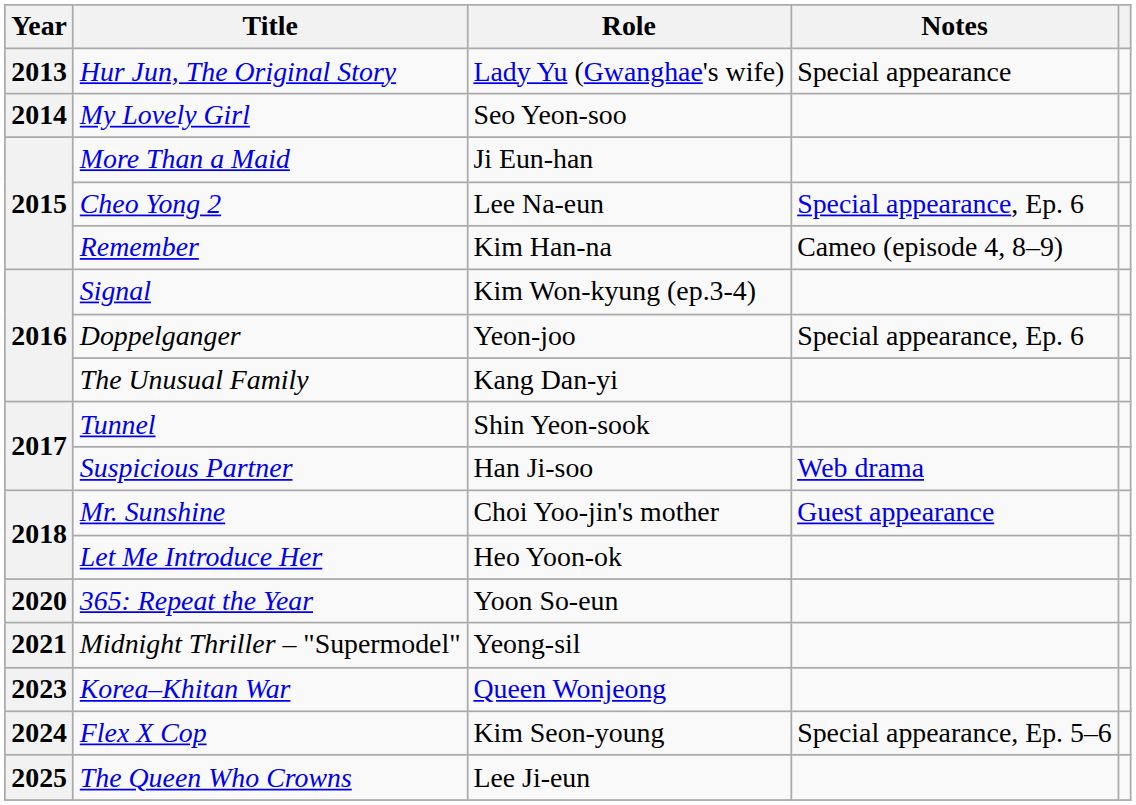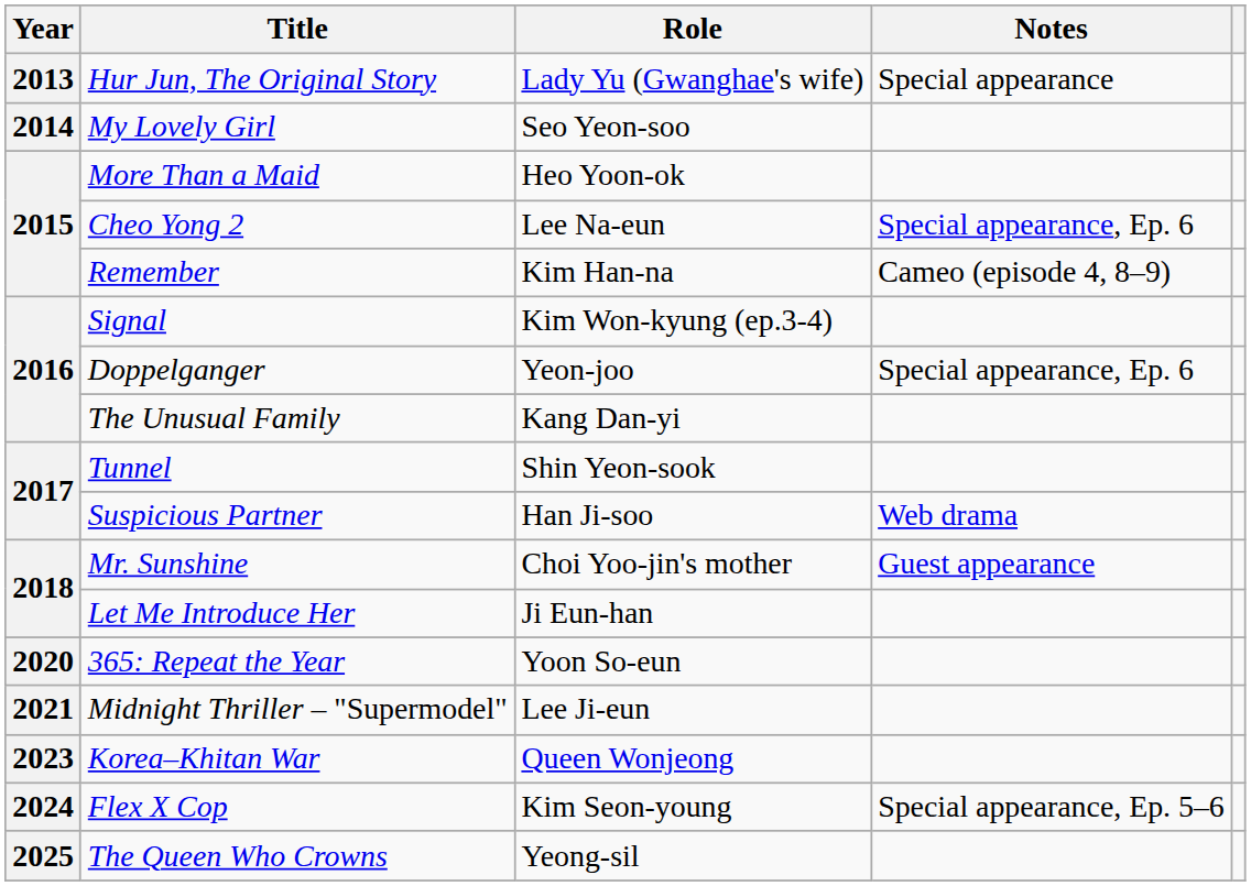More Than a Maid | Role: Ji Eun-han -> Heo Yoon-ok
Let Me Introduce Her | Role: Heo Yoon-ok -> Ji Eun-han
Midnight Thriller – "Supermodel" | Role: Yeong-sil -> Lee Ji-eun
The Queen Who Crowns | Role: Lee Ji-eun -> Yeong-sil
